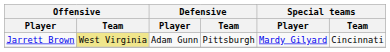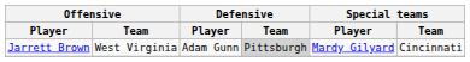Jarrett Brown | Offensive / Team: khaki background -> no background
Jarrett Brown | Defensive / Team: no background -> lightgrey background
